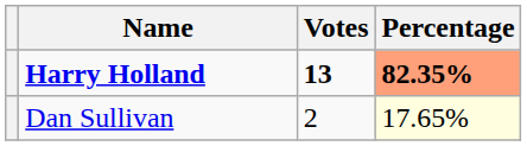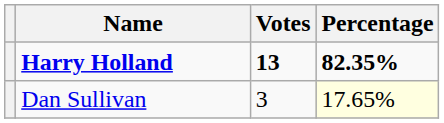Harry Holland | Percentage: lightsalmon background -> no background
Dan Sullivan | Votes: 2 -> 3
